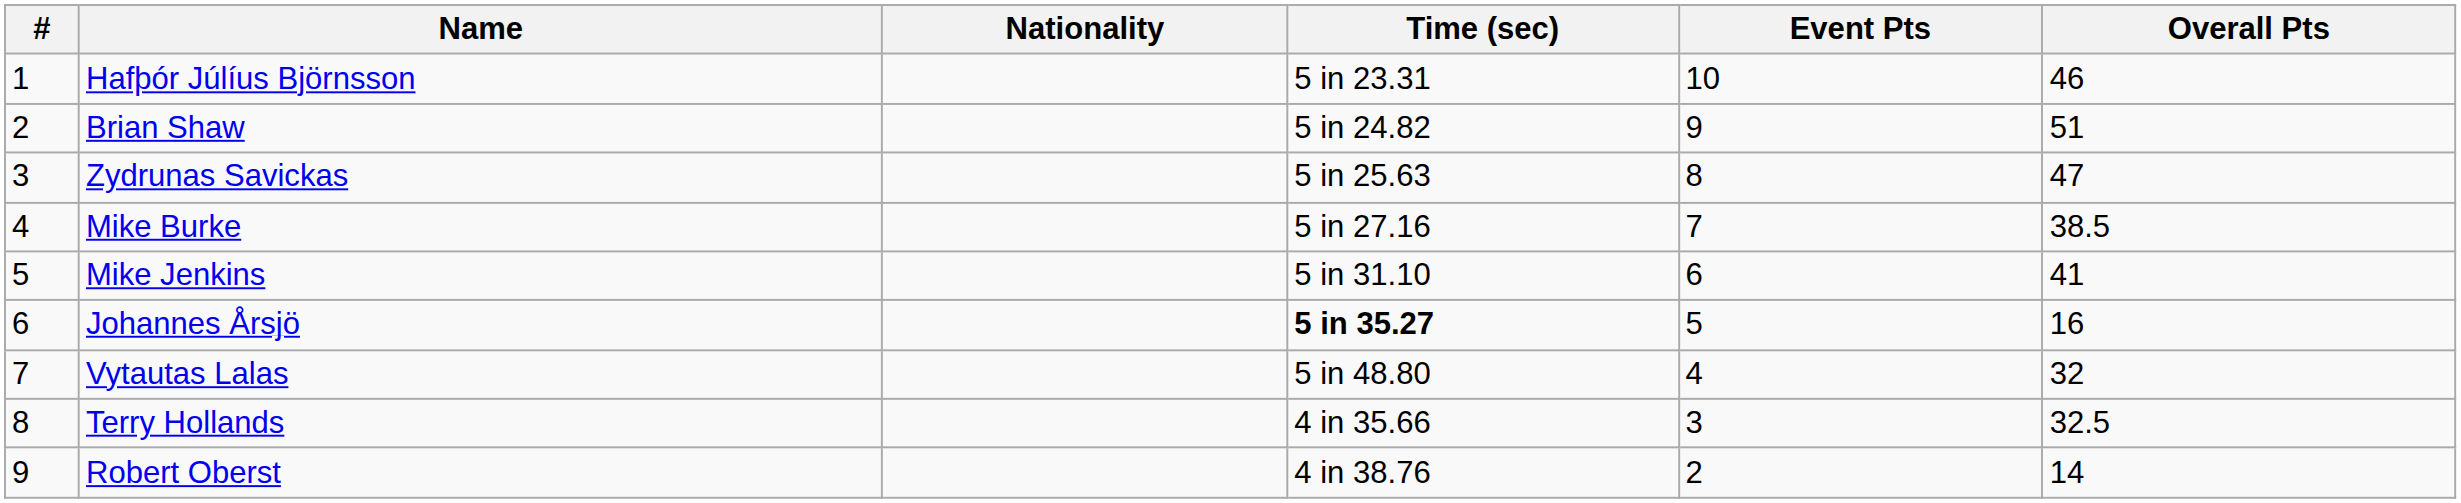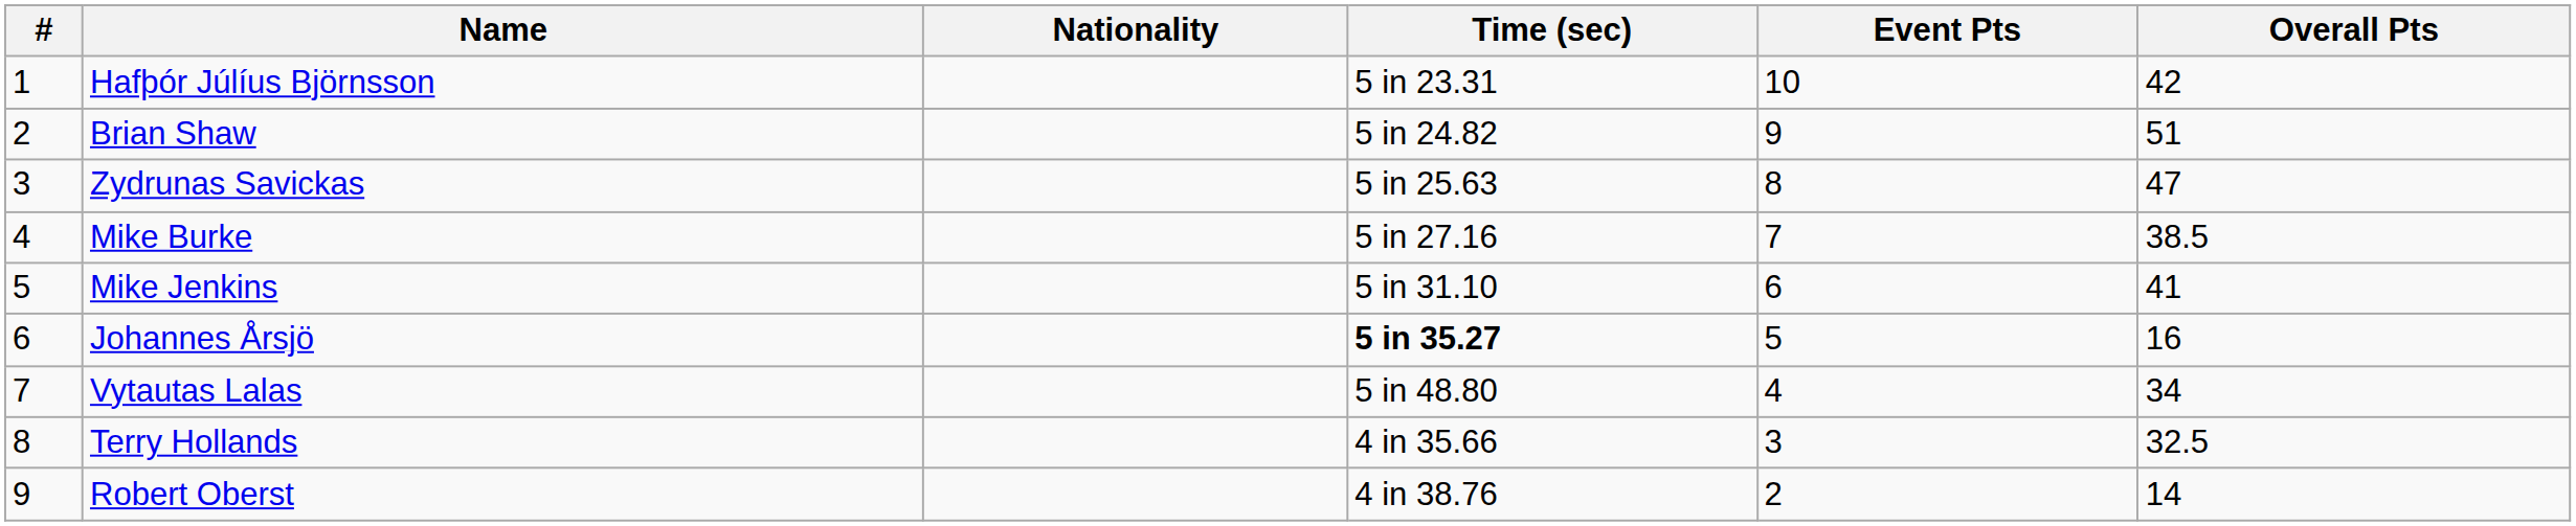Hafþór Júlíus Björnsson | Overall Pts: 46 -> 42
Vytautas Lalas | Overall Pts: 32 -> 34
